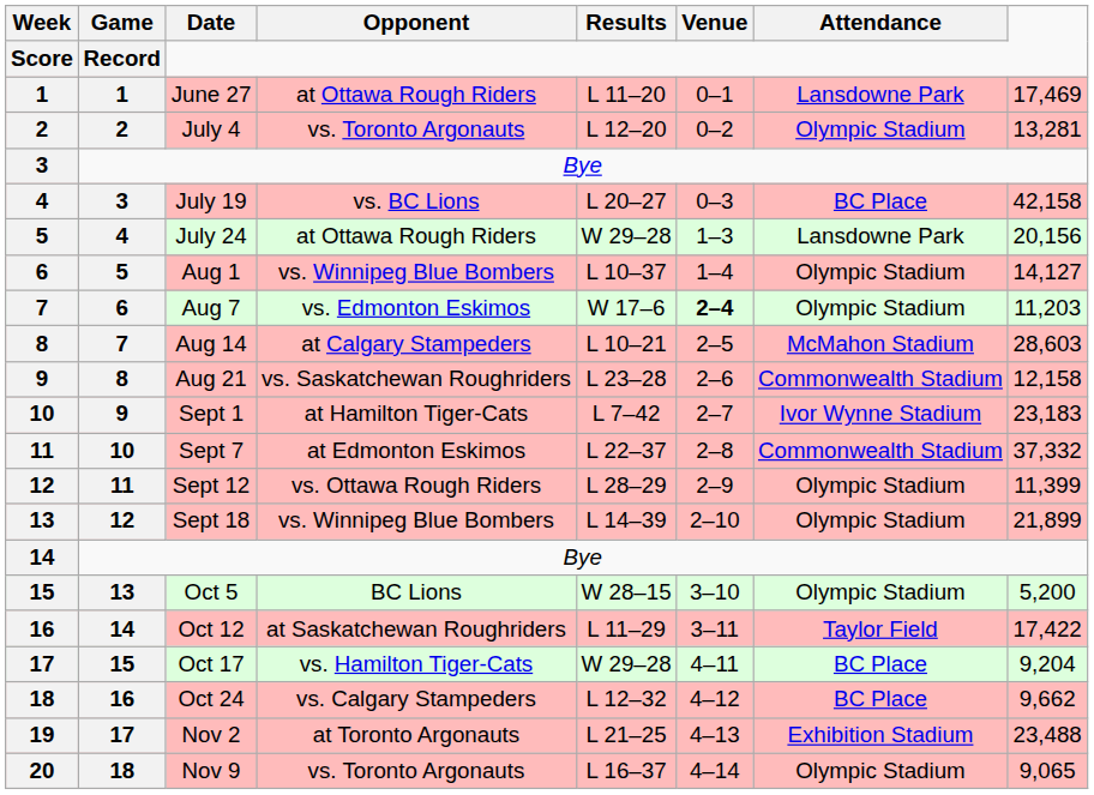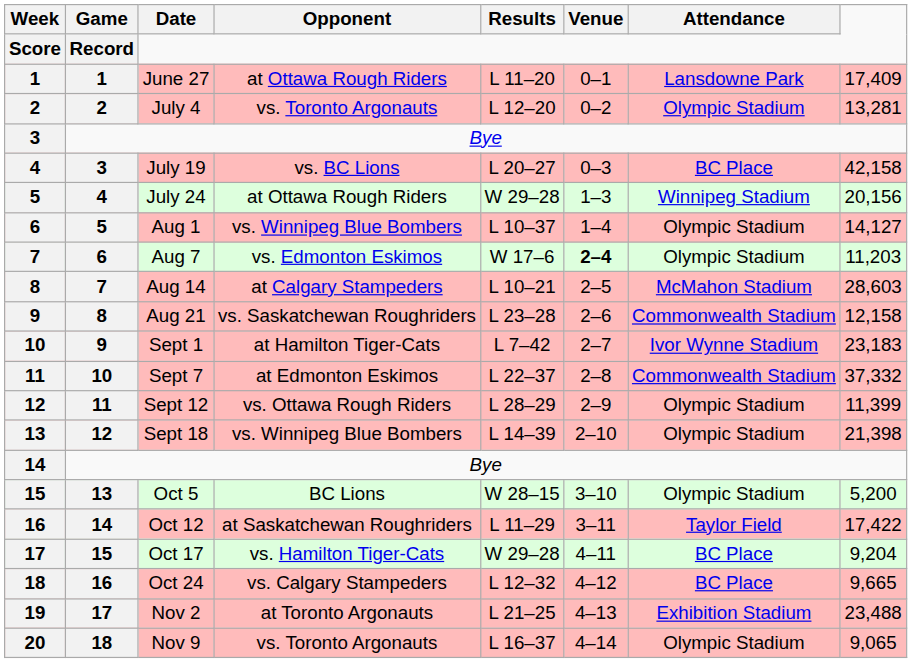June 27 | column 8: 17,469 -> 17,409
July 24 | Attendance: Lansdowne Park -> Winnipeg Stadium
Sept 18 | column 8: 21,899 -> 21,398
Oct 24 | column 8: 9,662 -> 9,665
